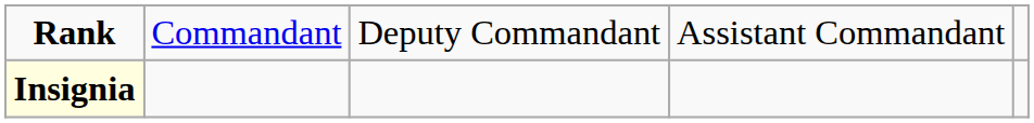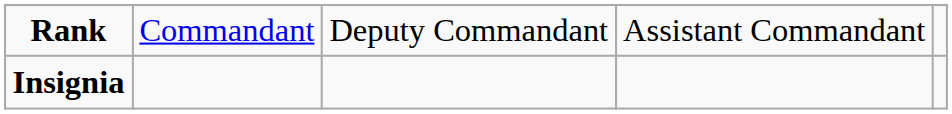Insignia | column 1: lightyellow background -> no background
